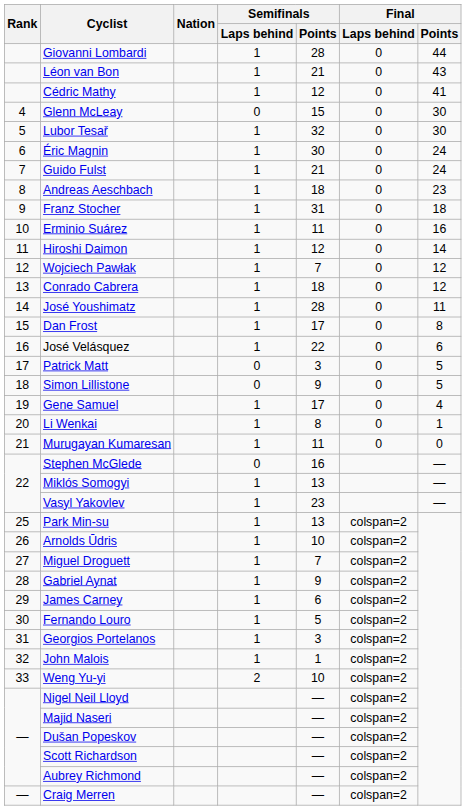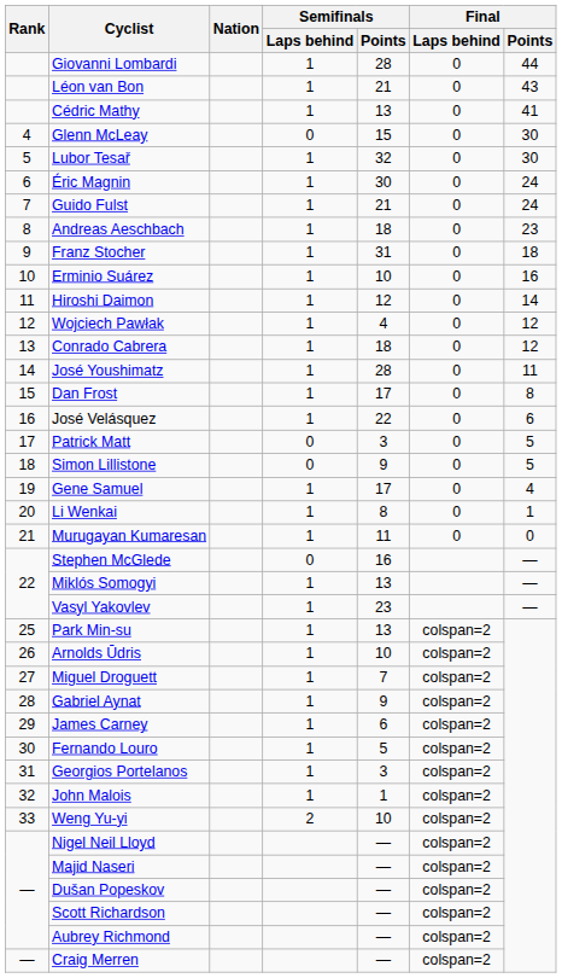Cédric Mathy | Semifinals / Points: 12 -> 13
Erminio Suárez | Semifinals / Points: 11 -> 10
Wojciech Pawłak | Semifinals / Points: 7 -> 4
